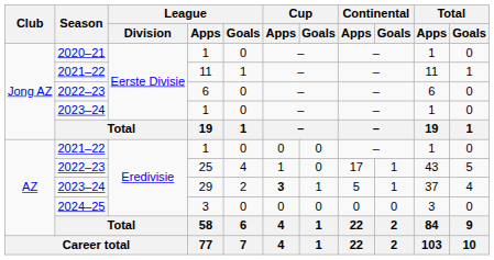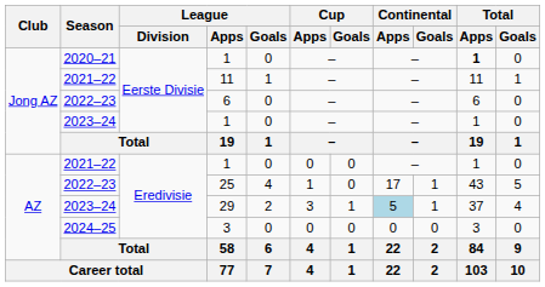2020–21 / 1 | Total / Apps: normal -> bold
29 | Cup / Apps: bold -> normal
29 | Continental / Apps: no background -> lightblue background
